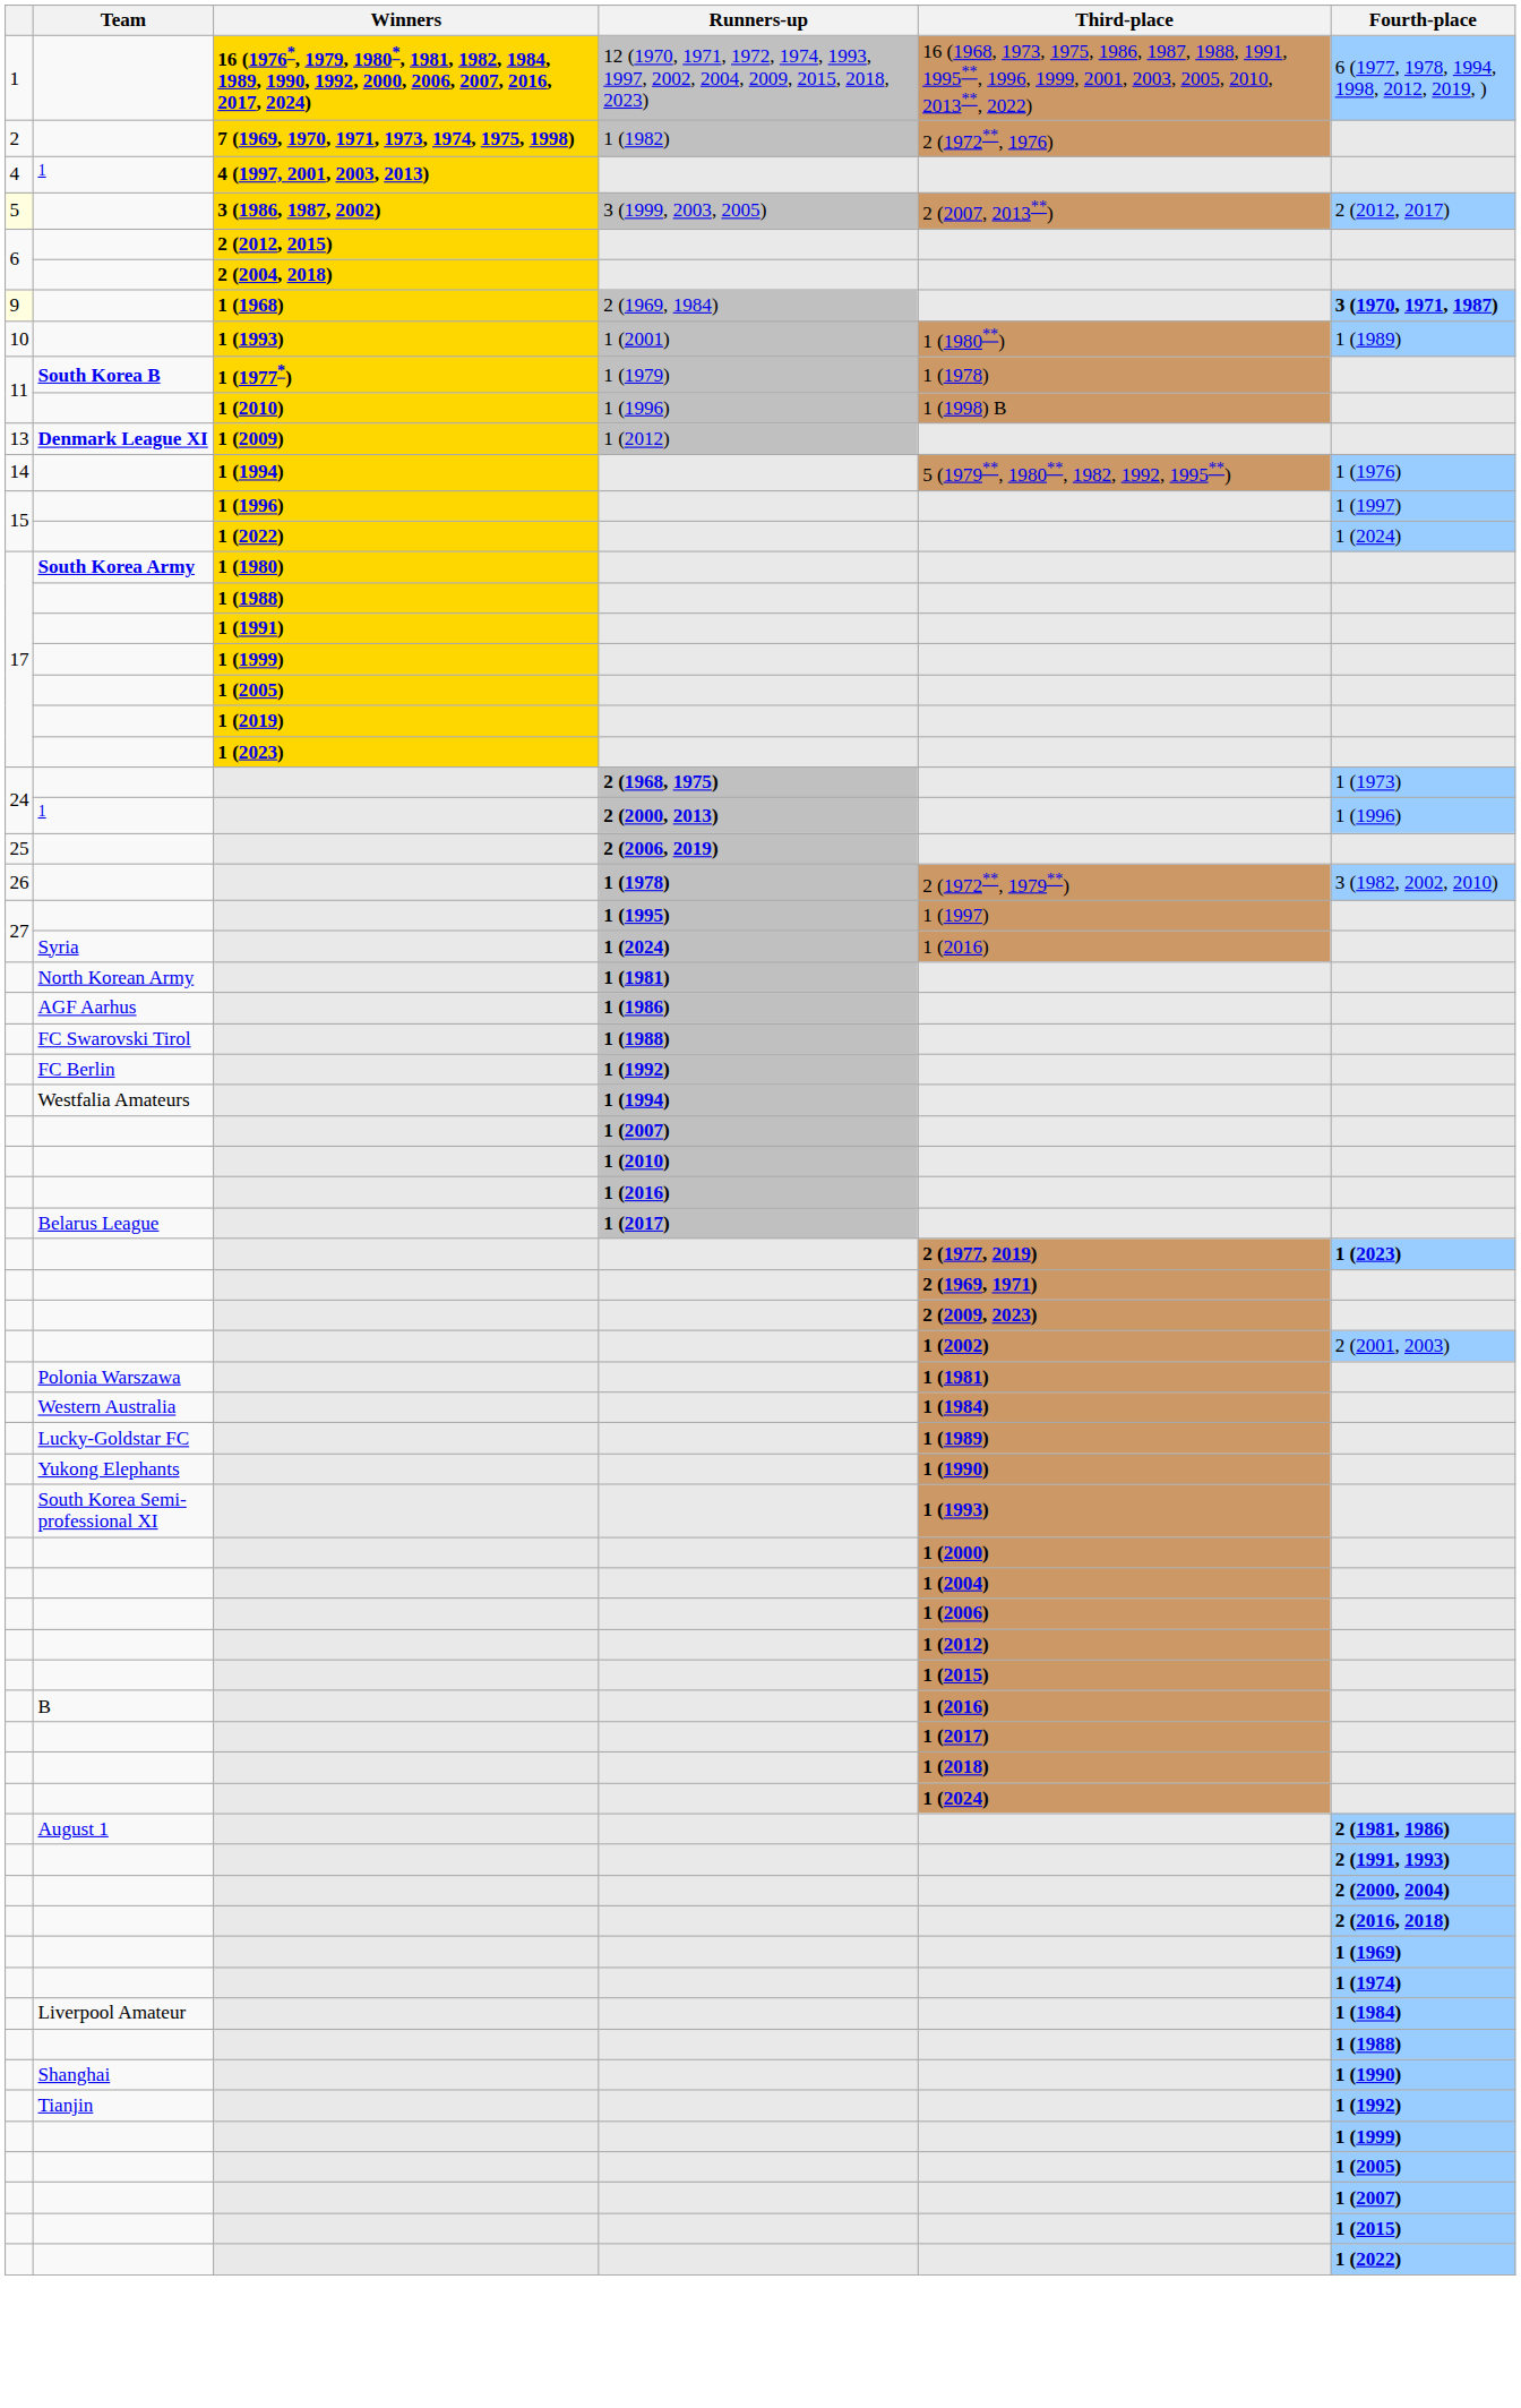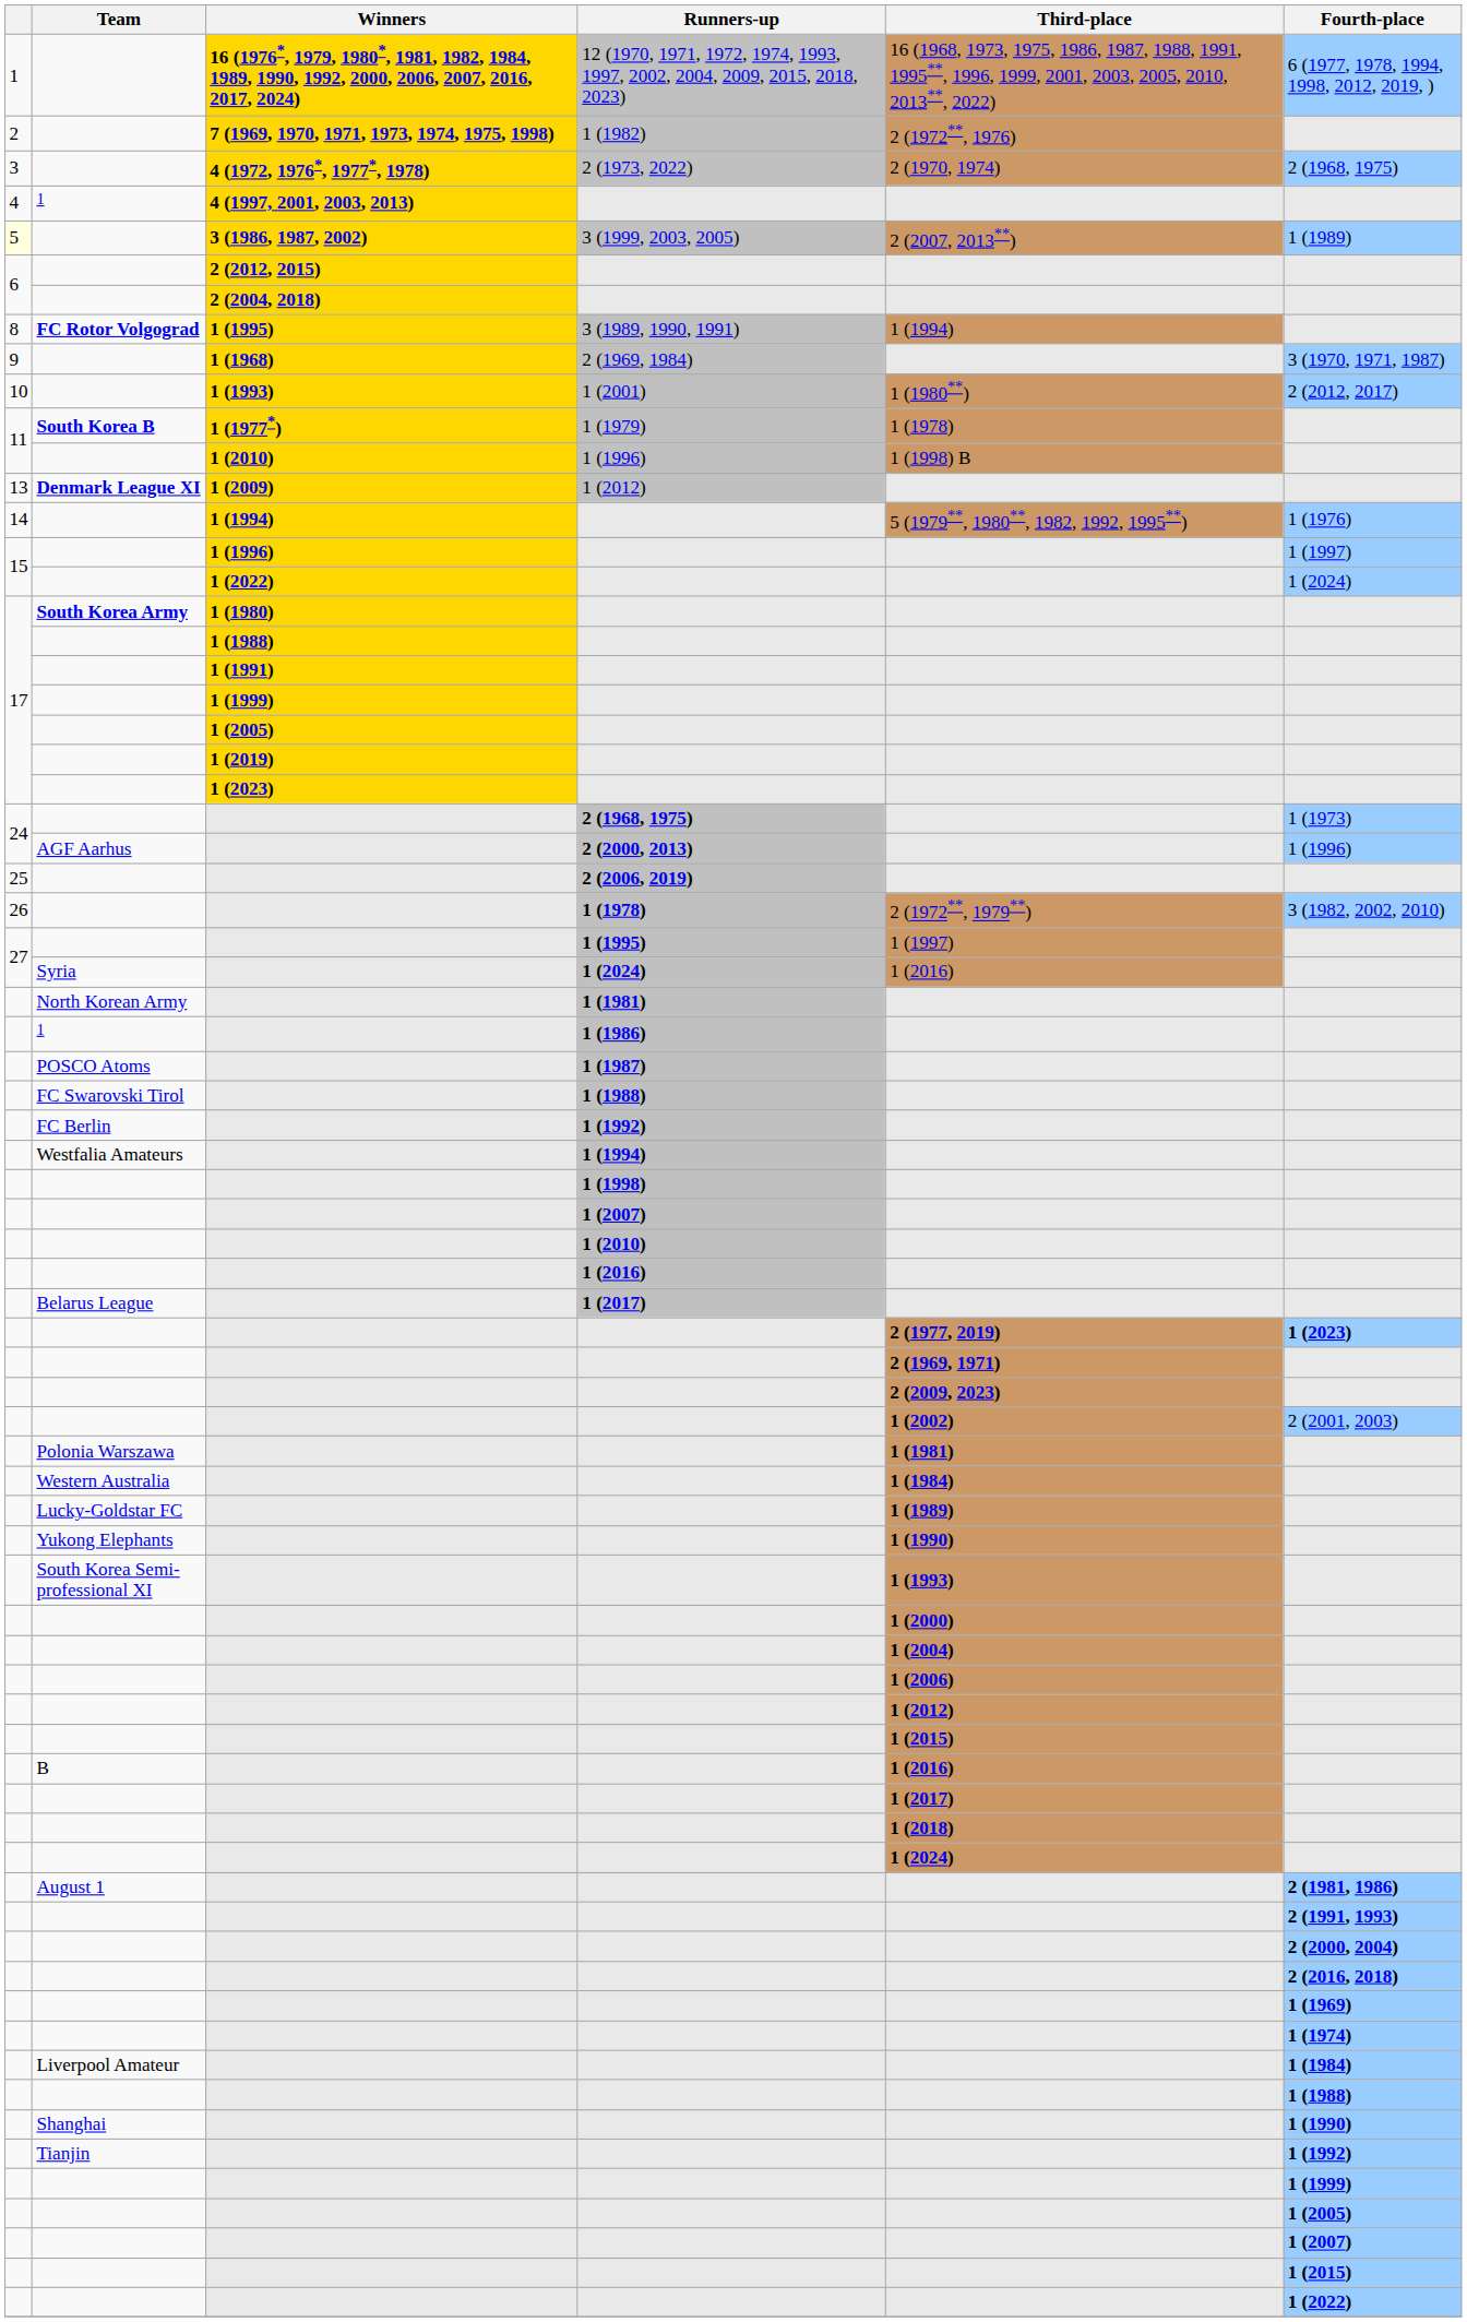+ row: 3 | 4 (1972, 1976*, 1977*, 1978) | 2 (1973, 2022) | 2 (1970, 1974) | 2 (1968, 1975)
3 (1999, 2003, 2005) | Fourth-place: 2 (2012, 2017) -> 1 (1989)
+ row: 8 | FC Rotor Volgograd | 1 (1995) | 3 (1989, 1990, 1991) | 1 (1994)
2 (1969, 1984) | column 1: lightyellow background -> no background
2 (1969, 1984) | Fourth-place: bold -> normal
1 (2001) | Fourth-place: 1 (1989) -> 2 (2012, 2017)
2 (2000, 2013) | Team: 1 -> AGF Aarhus
1 (1986) | Team: AGF Aarhus -> 1
+ row: POSCO Atoms | 1 (1987)
+ row: 1 (1998)
